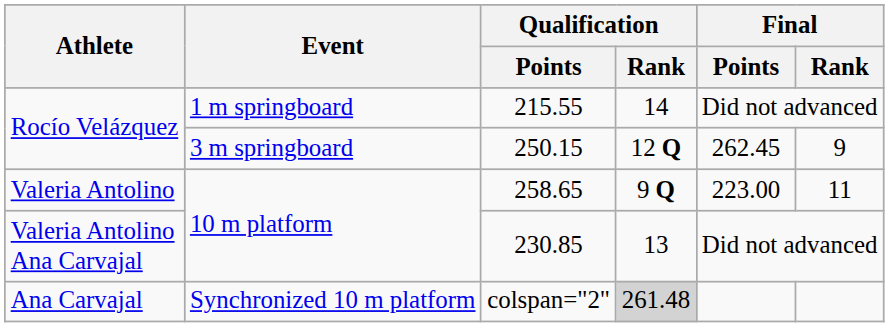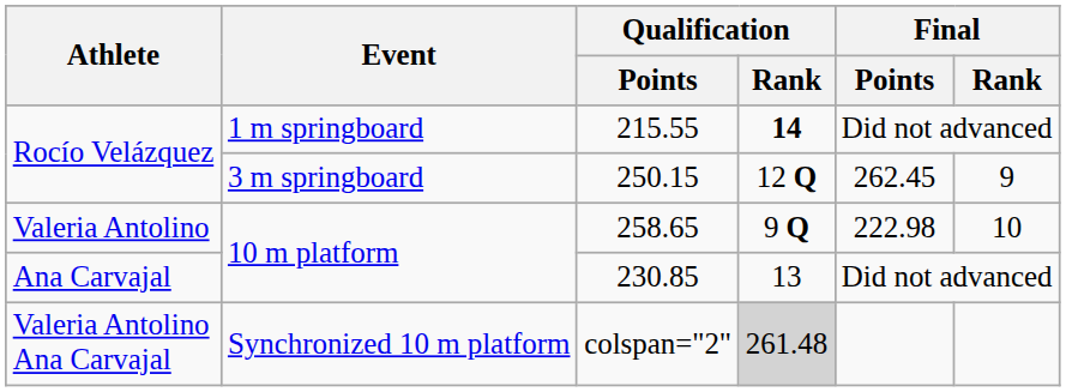215.55 | Qualification / Rank: normal -> bold
258.65 | Final / Points: 223.00 -> 222.98
258.65 | Final / Rank: 11 -> 10
230.85 | Athlete: Valeria Antolino Ana Carvajal -> Ana Carvajal
colspan="2" | Athlete: Ana Carvajal -> Valeria Antolino Ana Carvajal
